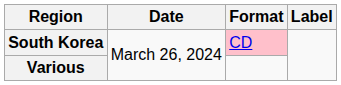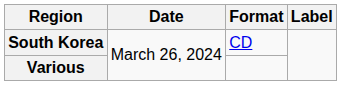South Korea | Format: pink background -> no background
